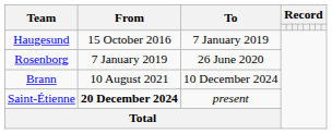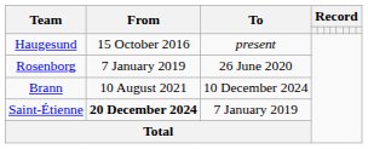Haugesund | To: 7 January 2019 -> present
Saint-Étienne | To: present -> 7 January 2019
